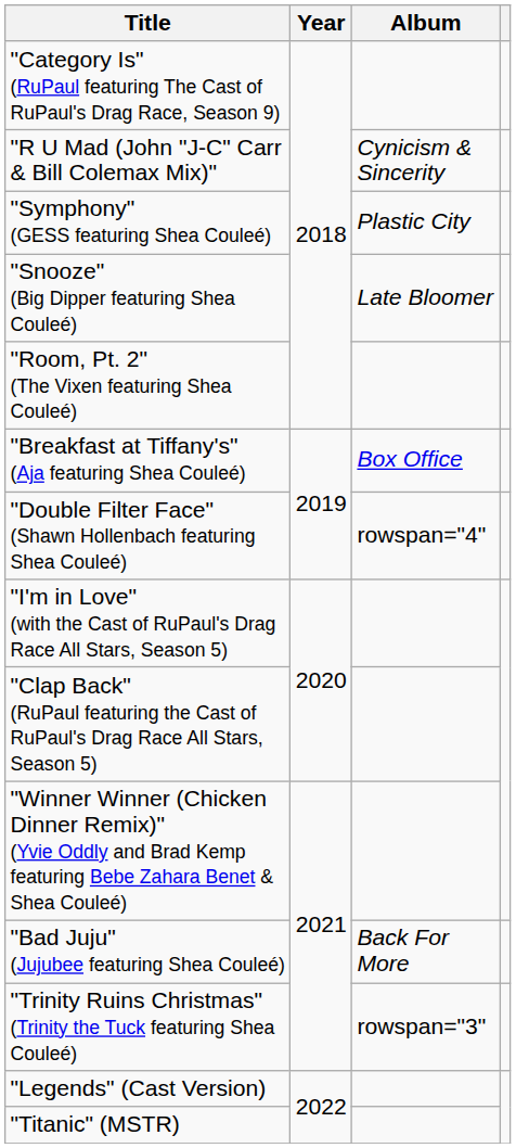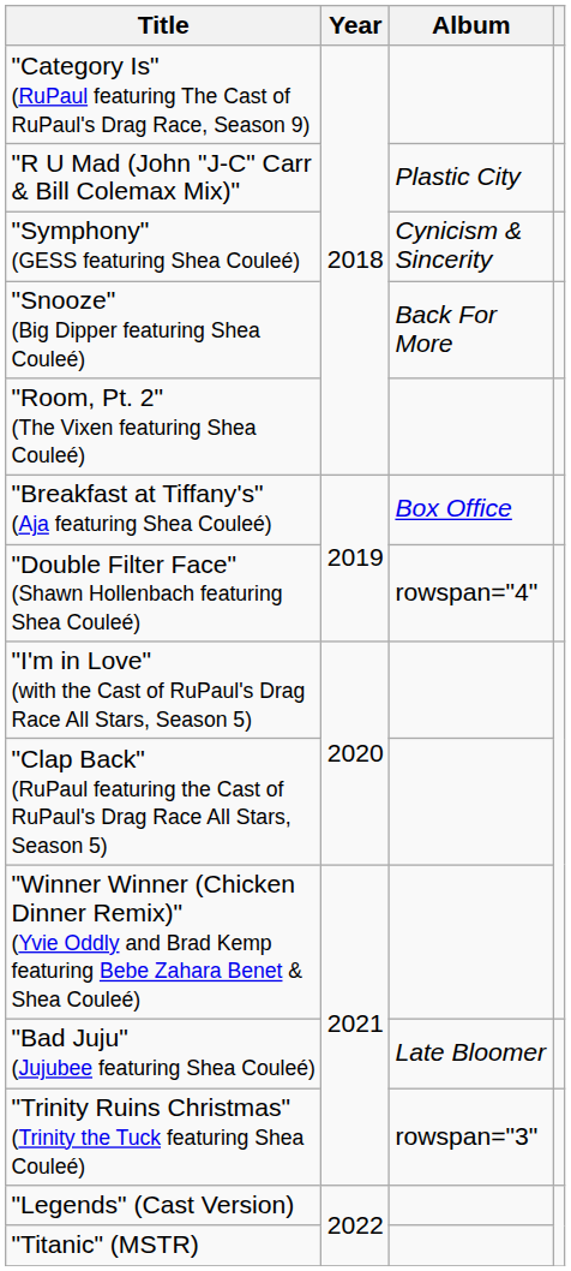"R U Mad (John "J-C" Carr & Bill Colemax Mix)" | Album: Cynicism & Sincerity -> Plastic City
"Symphony" (GESS featuring Shea Couleé) | Album: Plastic City -> Cynicism & Sincerity
"Snooze" (Big Dipper featuring Shea Couleé) | Album: Late Bloomer -> Back For More
"Bad Juju" (Jujubee featuring Shea Couleé) | Album: Back For More -> Late Bloomer
